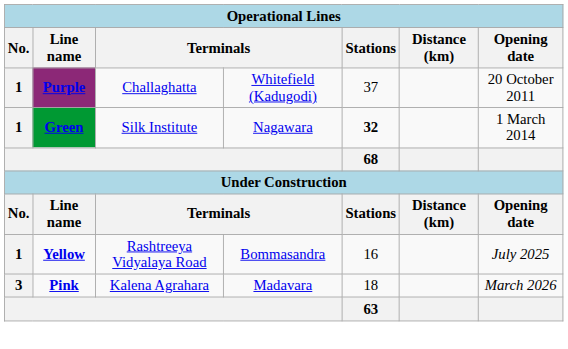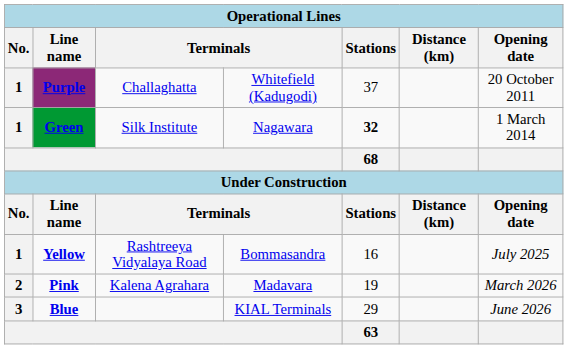Pink | No.: 3 -> 2
Pink | Stations: 18 -> 19
+ row: 3 | Blue | KIAL Terminals | 29 | June 2026
